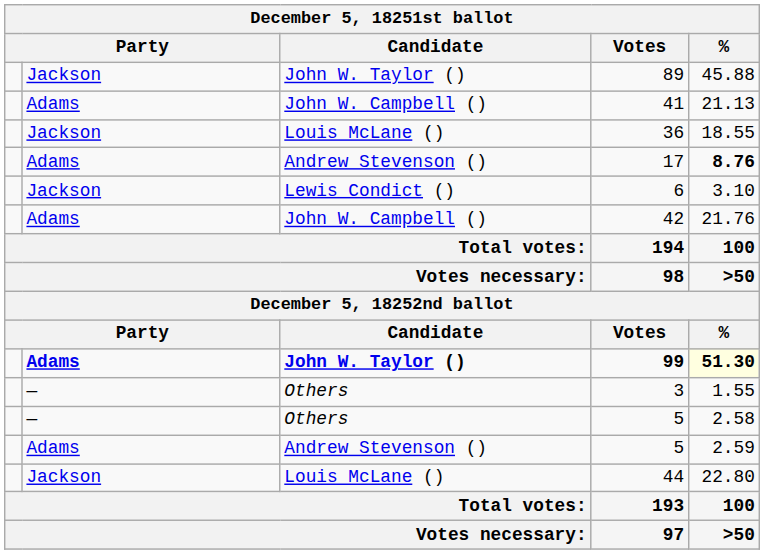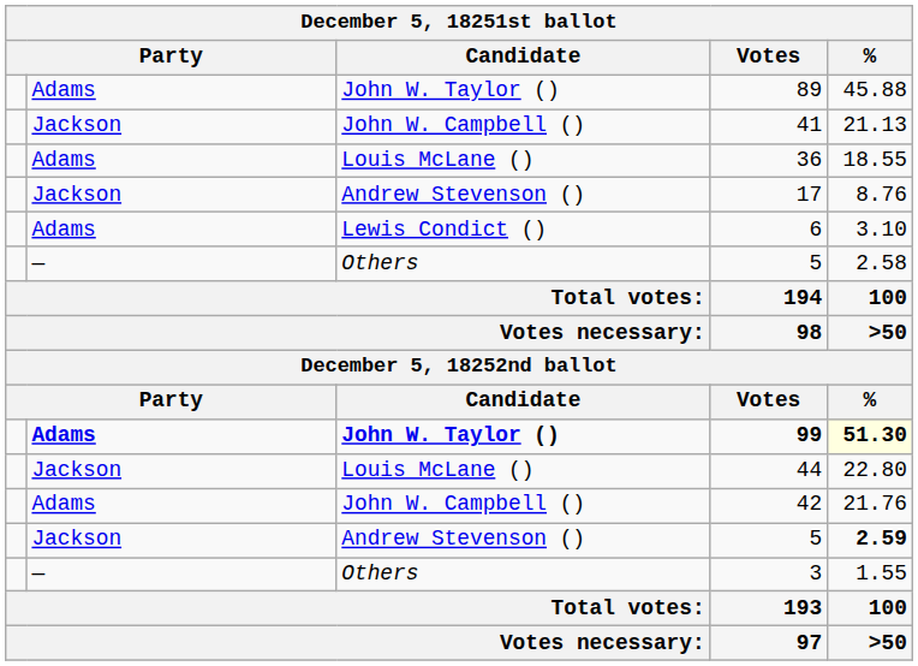89 | column 2: Jackson -> Adams
41 | column 2: Adams -> Jackson
36 | column 2: Jackson -> Adams
17 | column 2: Adams -> Jackson
17 | %: bold -> normal
6 | column 2: Jackson -> Adams
rows swapped: Others / 5 <-> 42
rows swapped: 44 <-> 3
Andrew Stevenson () / 5 | column 2: Adams -> Jackson
Andrew Stevenson () / 5 | %: normal -> bold
